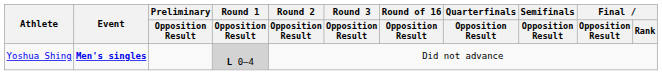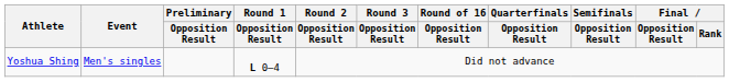Yoshua Shing | Event: bold -> normal
Yoshua Shing | Round 1 / Opposition Result: lightgrey background -> no background
